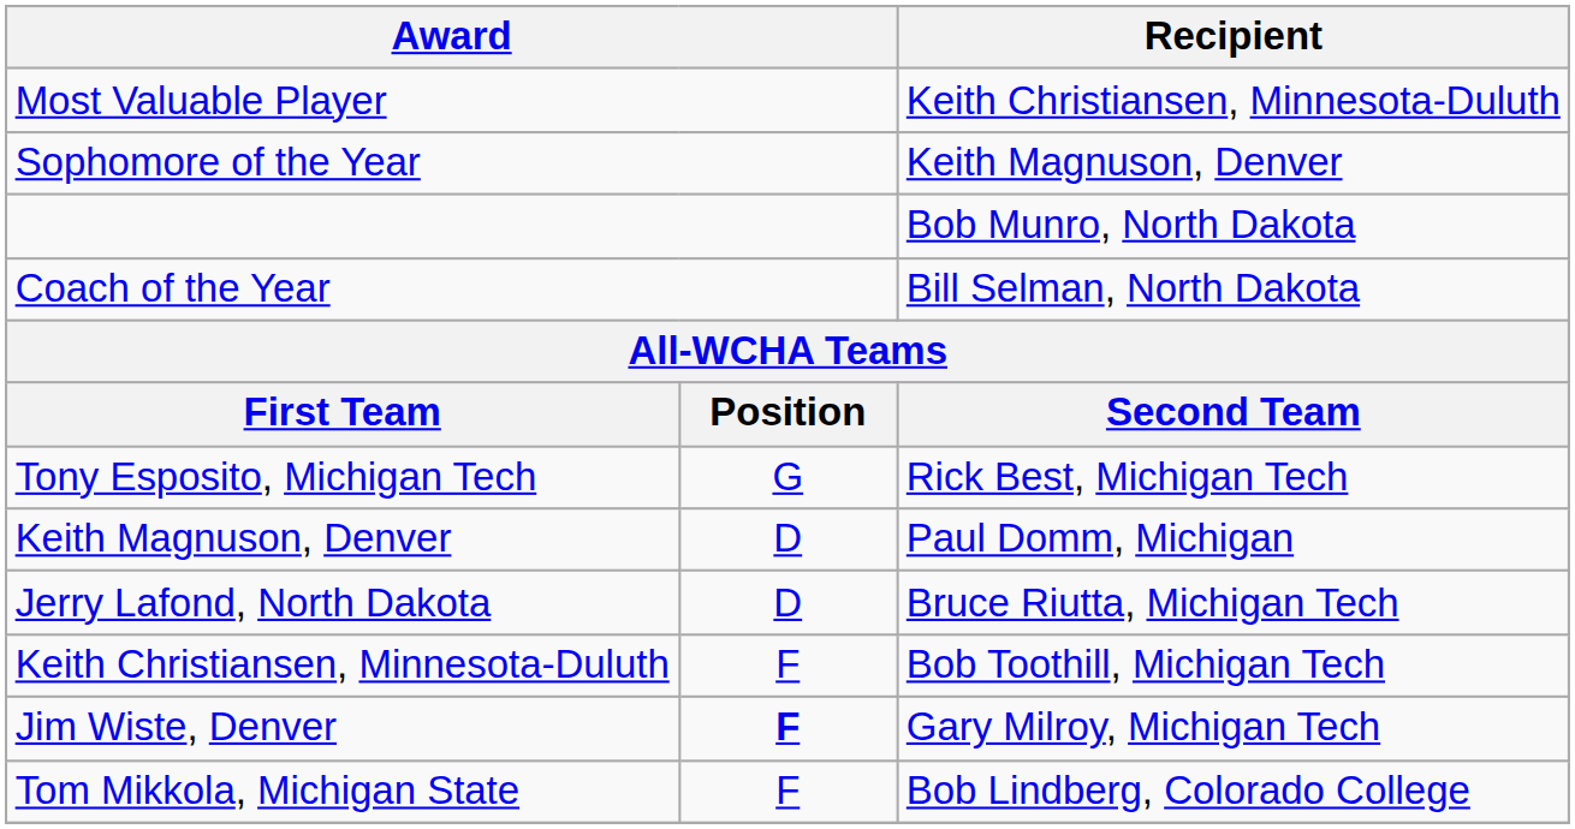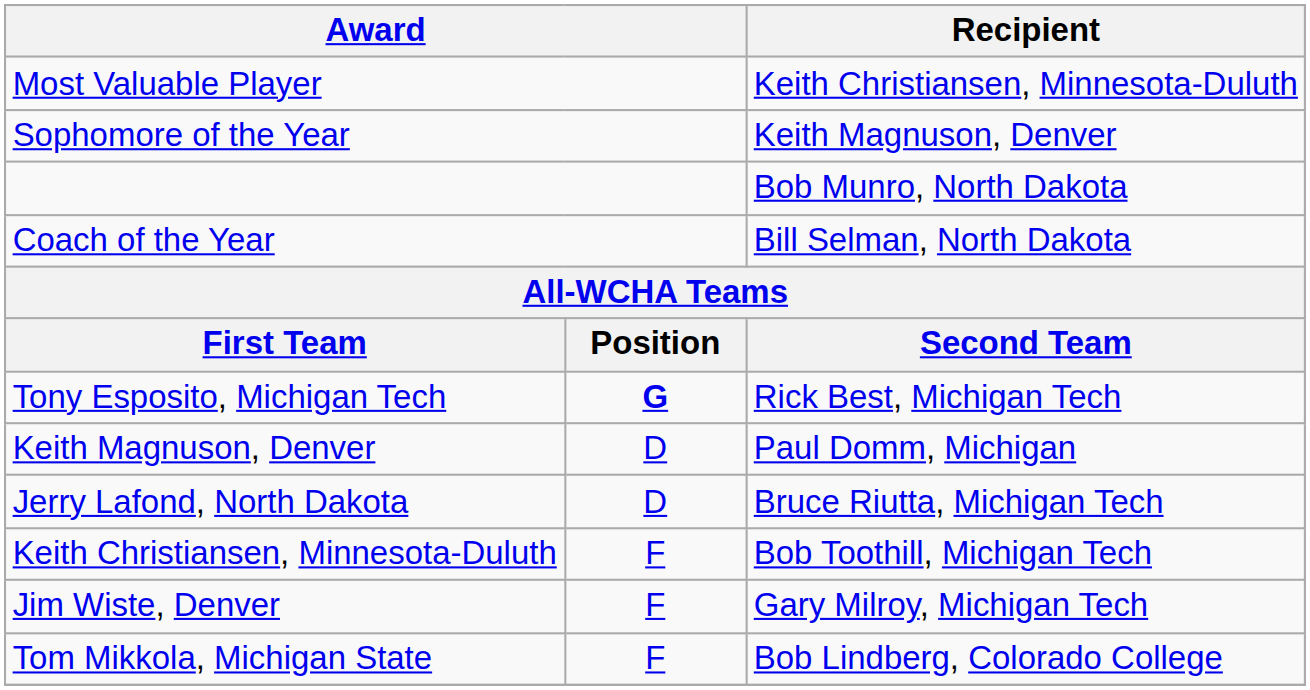Tony Esposito, Michigan Tech | column 2: normal -> bold
Jim Wiste, Denver | column 2: bold -> normal
